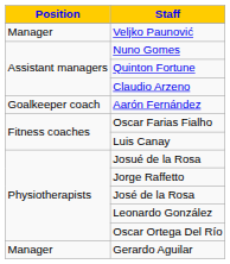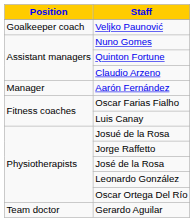Veljko Paunović | Position: Manager -> Goalkeeper coach
Aarón Fernández | Position: Goalkeeper coach -> Manager
Gerardo Aguilar | Position: Manager -> Team doctor
